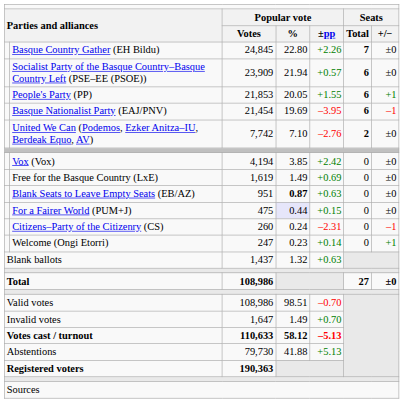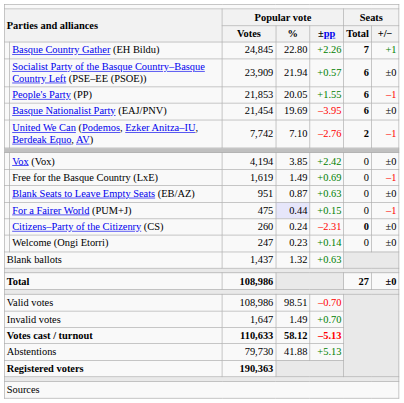Basque Country Gather (EH Bildu) | column 7: ±0 -> +1
People's Party (PP) | column 7: +1 -> –1
Basque Nationalist Party (EAJ/PNV) | column 7: –1 -> ±0
United We Can (Podemos, Ezker Anitza–IU, Berdeak Equo, AV) | column 7: ±0 -> –1
Free for the Basque Country (LxE) | column 7: ±0 -> –1
Blank Seats to Leave Empty Seats (EB/AZ) | column 4: bold -> normal
For a Fairer World (PUM+J) | column 7: ±0 -> –1
Citizens–Party of the Citizenry (CS) | column 6: normal -> bold
Citizens–Party of the Citizenry (CS) | column 7: –1 -> ±0
Welcome (Ongi Etorri) | column 7: +1 -> ±0
